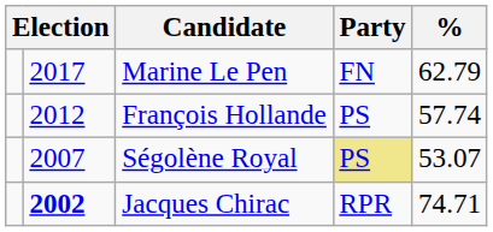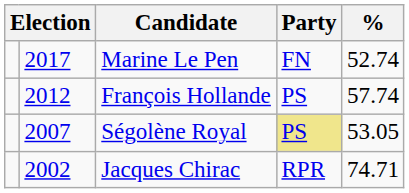Marine Le Pen | %: 62.79 -> 52.74
Ségolène Royal | %: 53.07 -> 53.05
Jacques Chirac | column 2: bold -> normal
